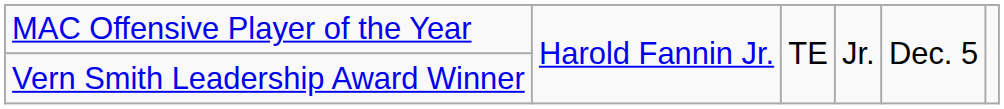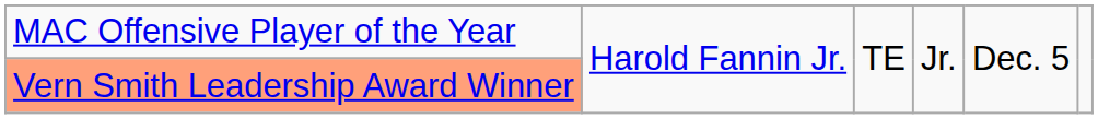Vern Smith Leadership Award Winner | column 1: no background -> lightsalmon background
